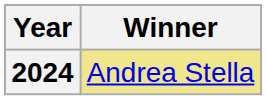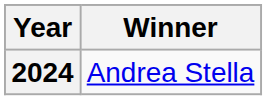2024 | Winner: khaki background -> no background
